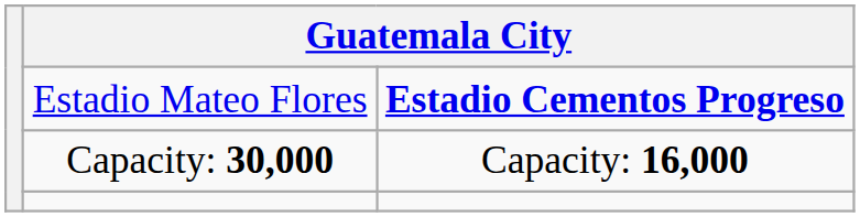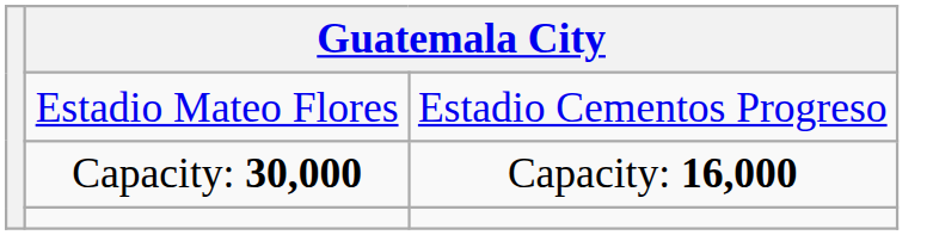Estadio Mateo Flores | column 3: bold -> normal
